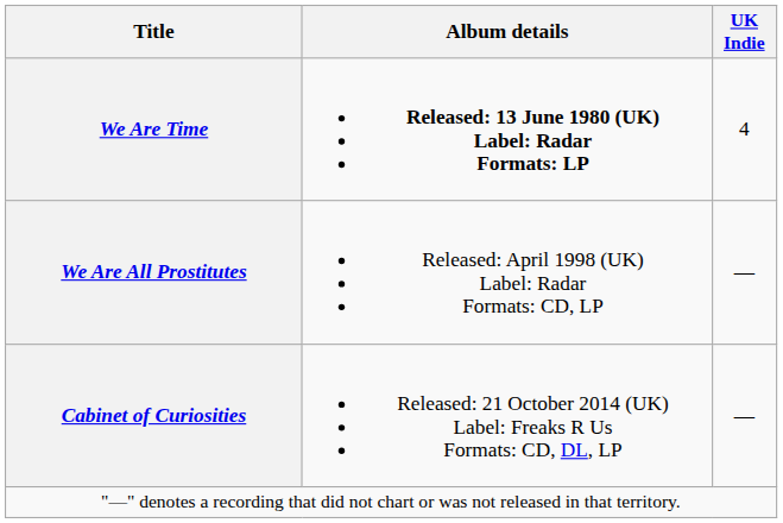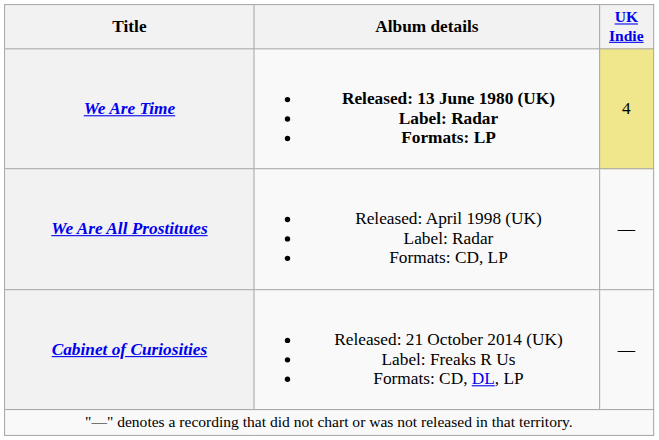We Are Time | UK Indie: no background -> khaki background
